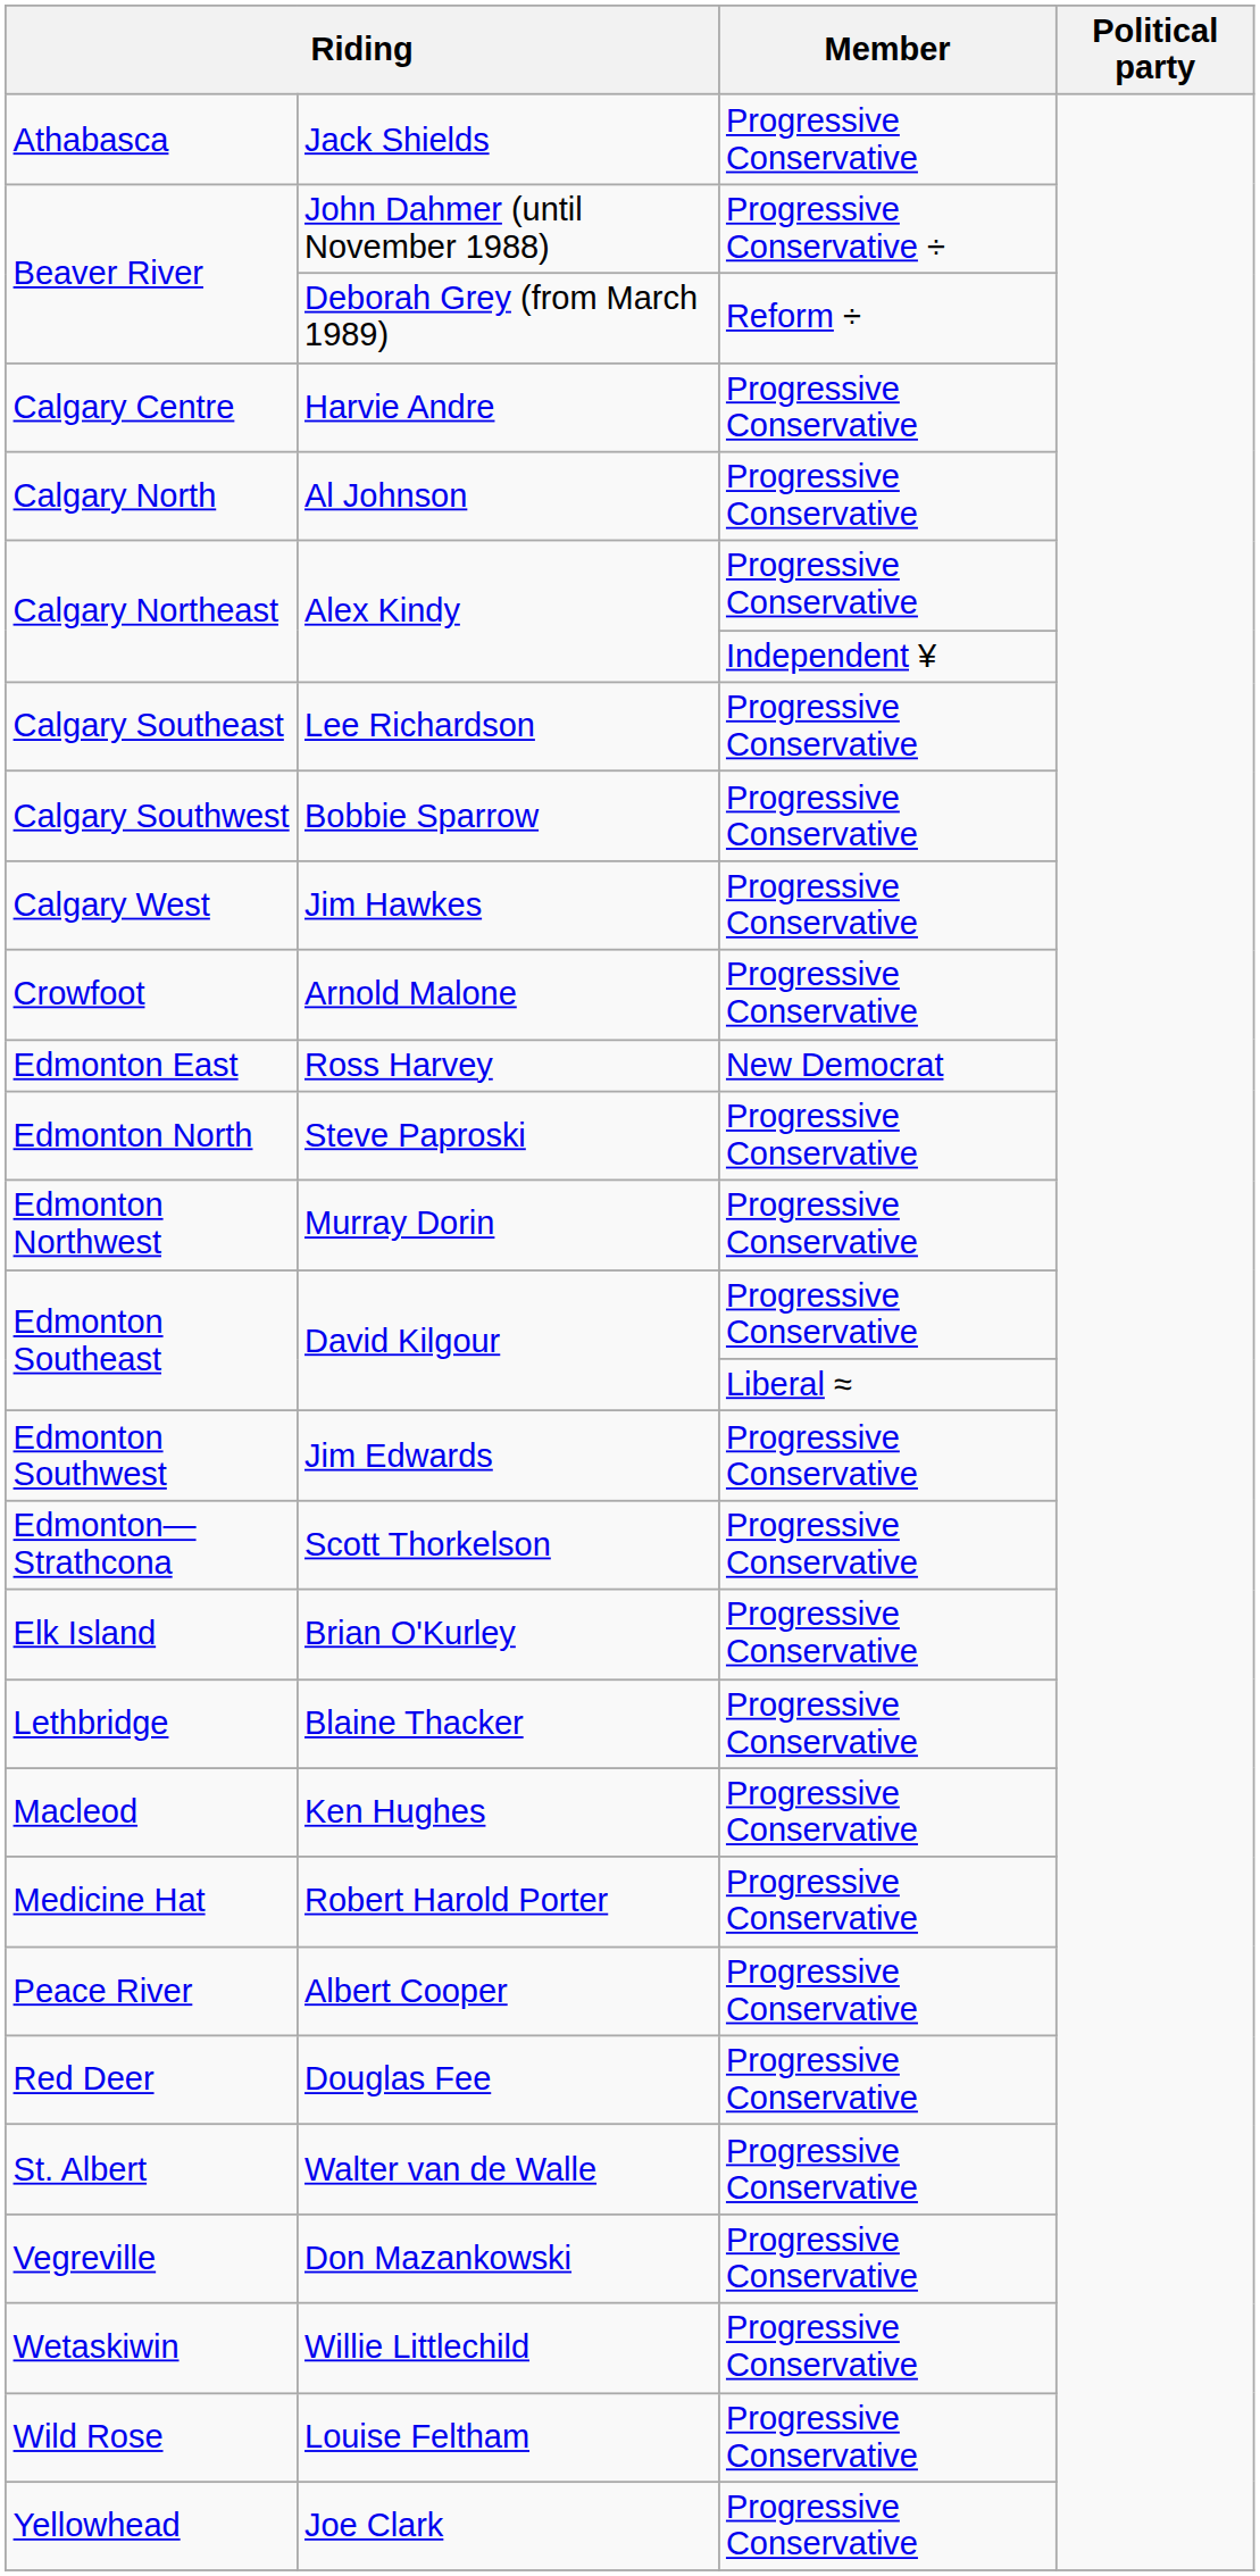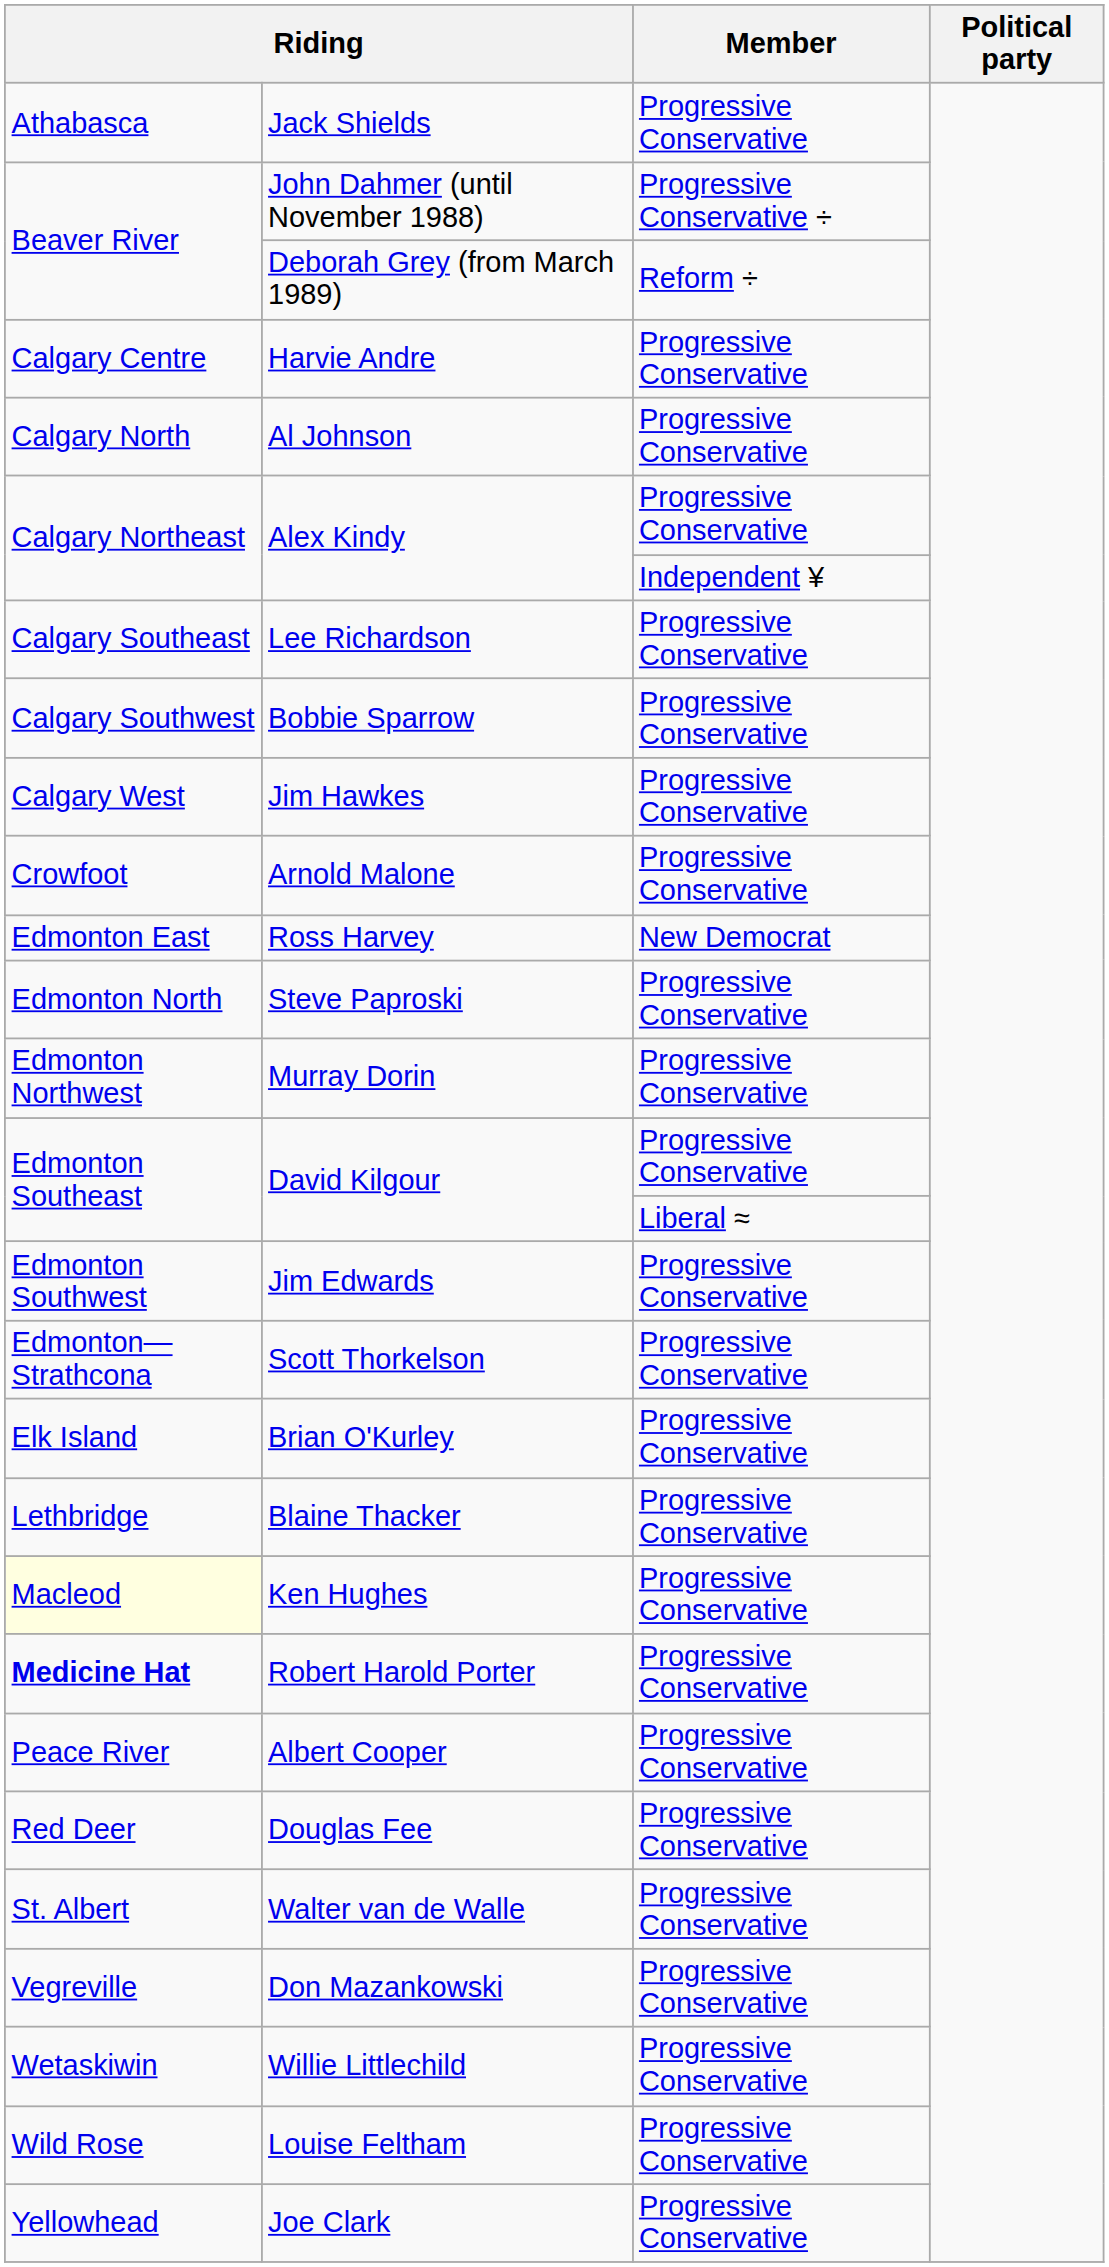Ken Hughes | column 1: no background -> lightyellow background
Robert Harold Porter | column 1: normal -> bold
